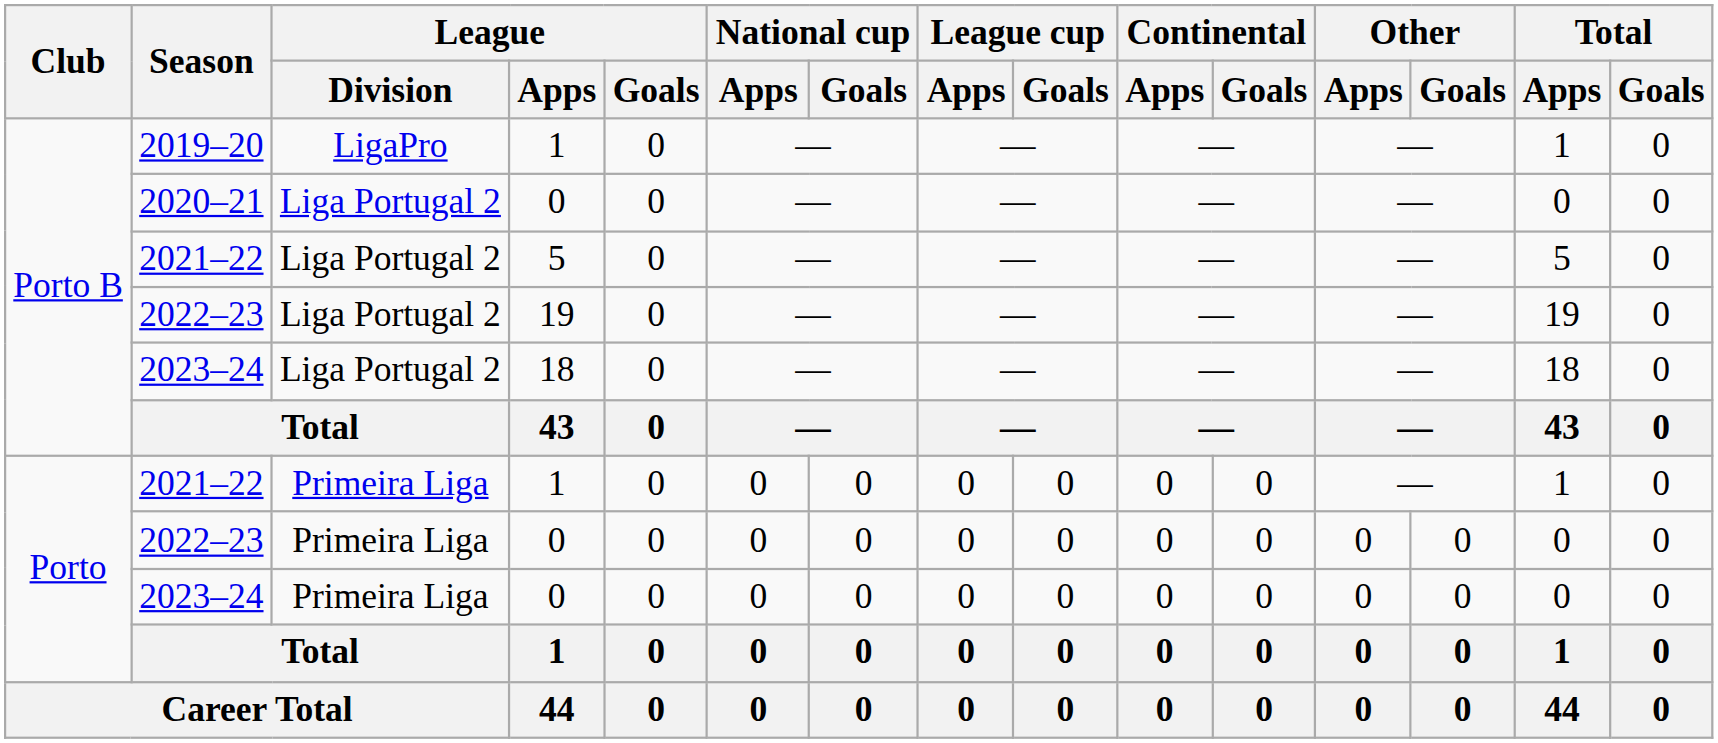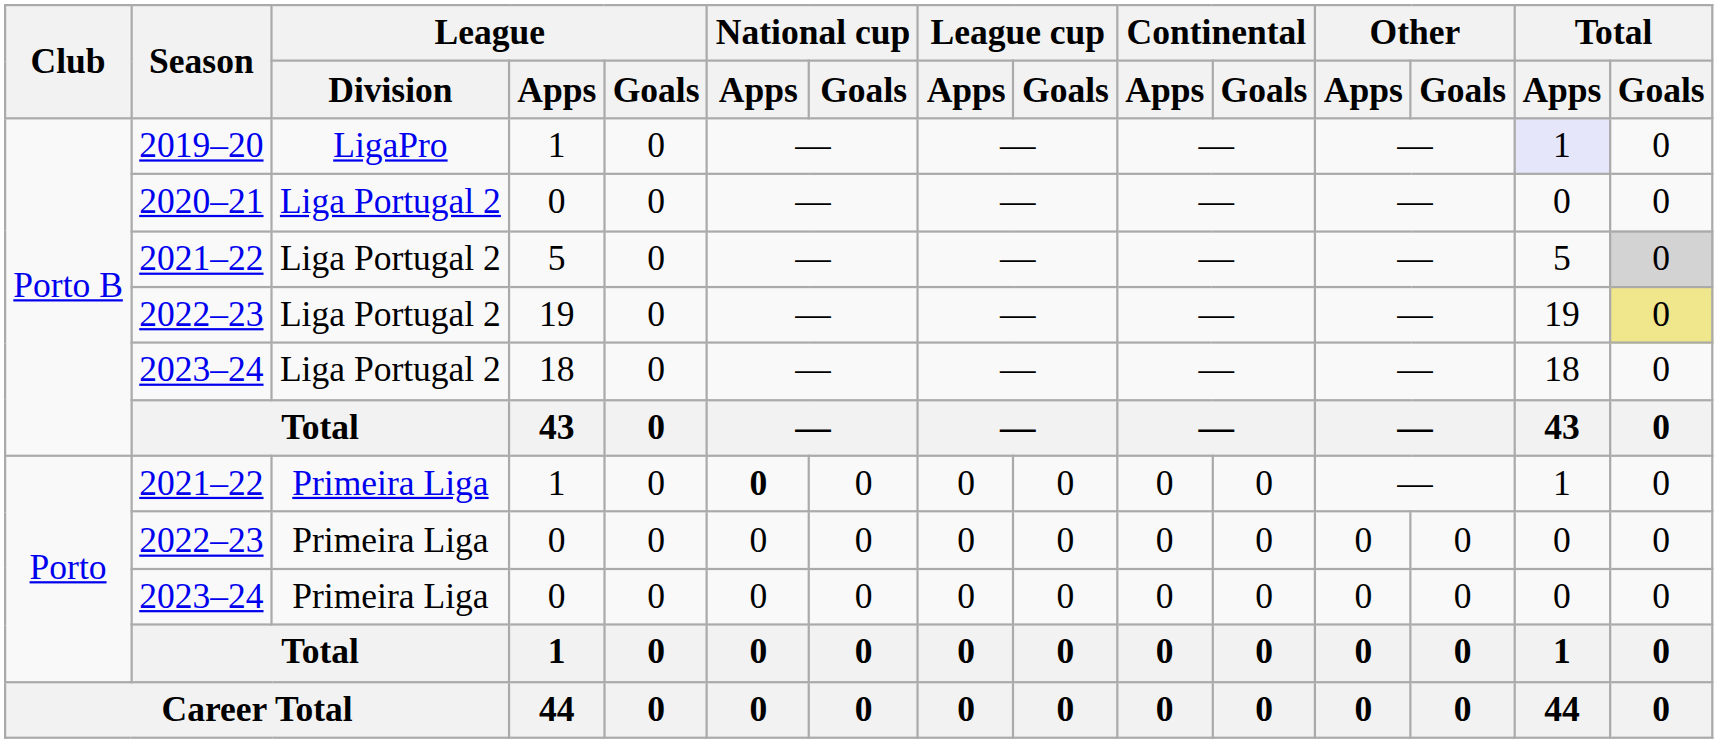2019–20 | Total / Apps: no background -> lavender background
2021–22 / 5 | Total / Goals: no background -> lightgrey background
2022–23 / 19 | Total / Goals: no background -> khaki background
2021–22 / 1 | National cup / Apps: normal -> bold
